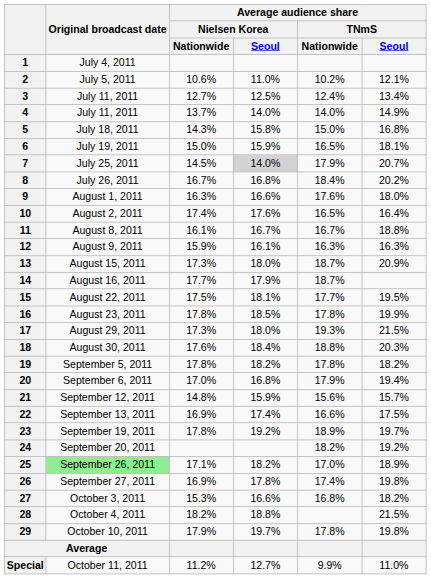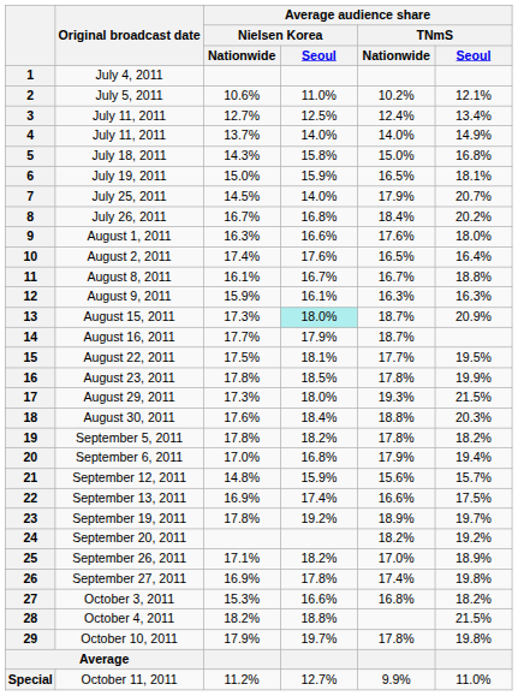7 | Average audience share / Nielsen Korea / Seoul: lightgrey background -> no background
13 | Average audience share / Nielsen Korea / Seoul: no background -> paleturquoise background
25 | Original broadcast date: lightgreen background -> no background
